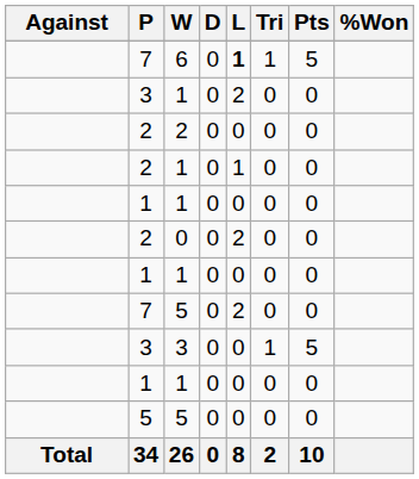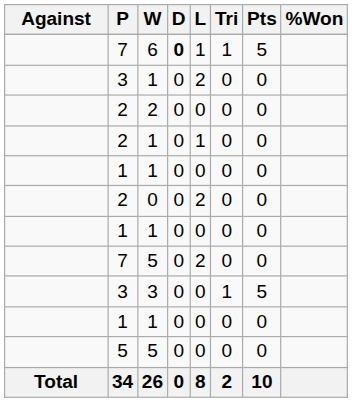6 | D: normal -> bold
6 | L: bold -> normal
